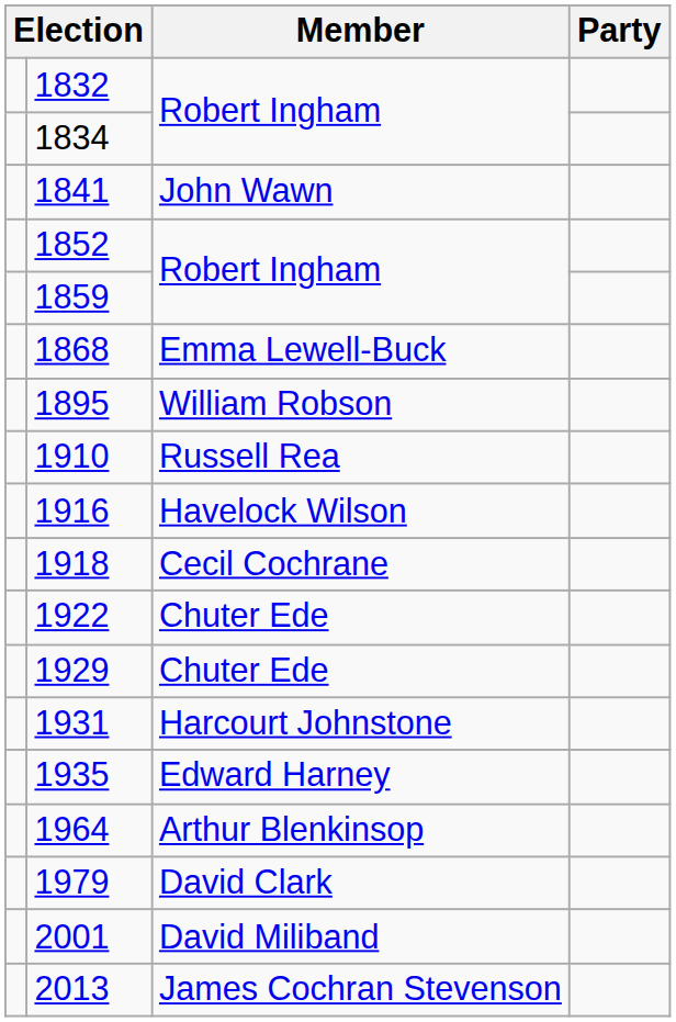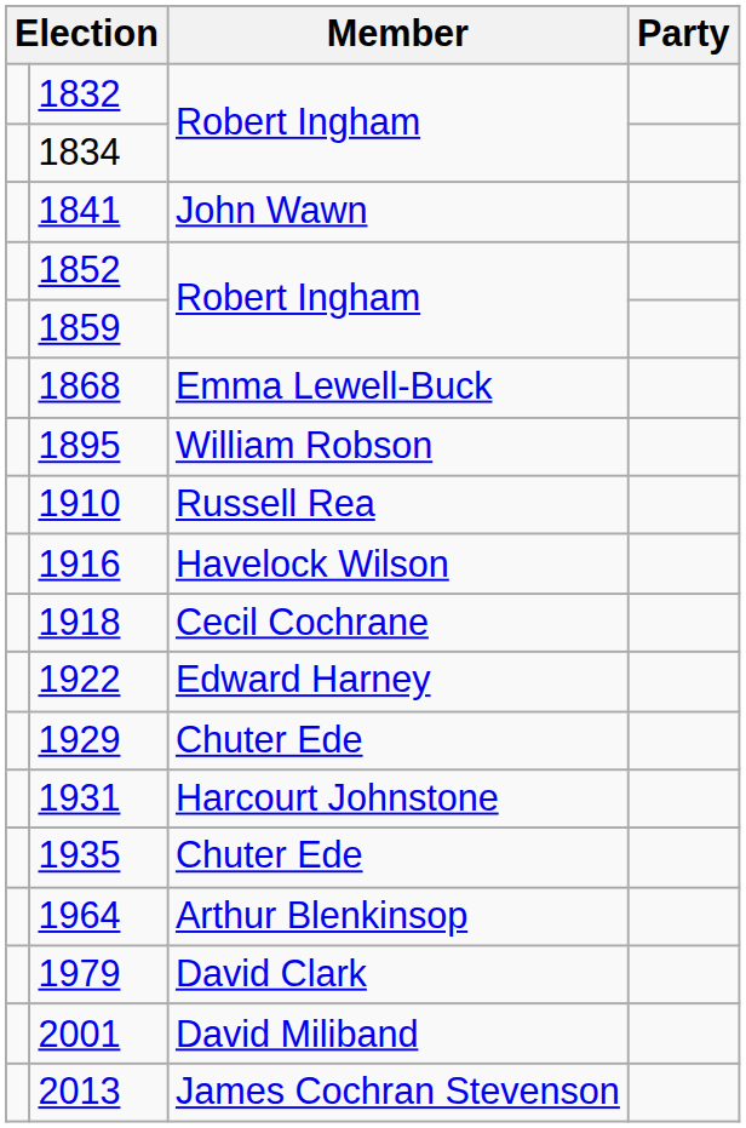1922 | Member: Chuter Ede -> Edward Harney
1935 | Member: Edward Harney -> Chuter Ede
